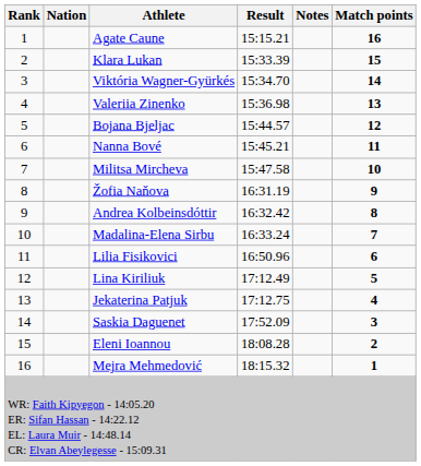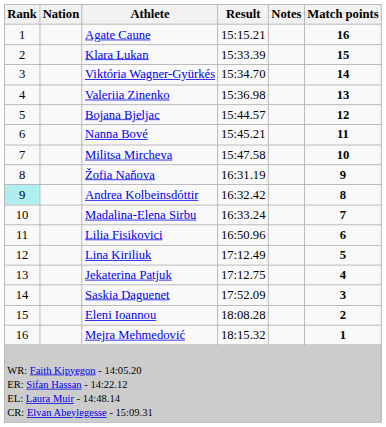Andrea Kolbeinsdóttir | Rank: no background -> paleturquoise background
